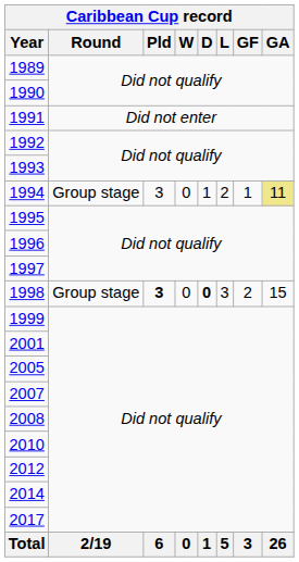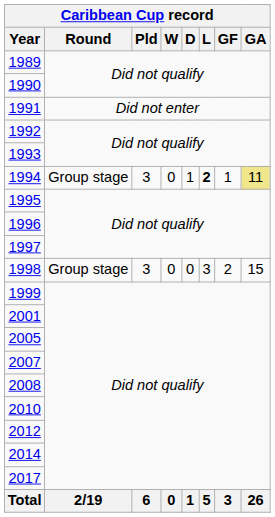1994 | L: normal -> bold
1998 | Pld: bold -> normal
1998 | D: bold -> normal
